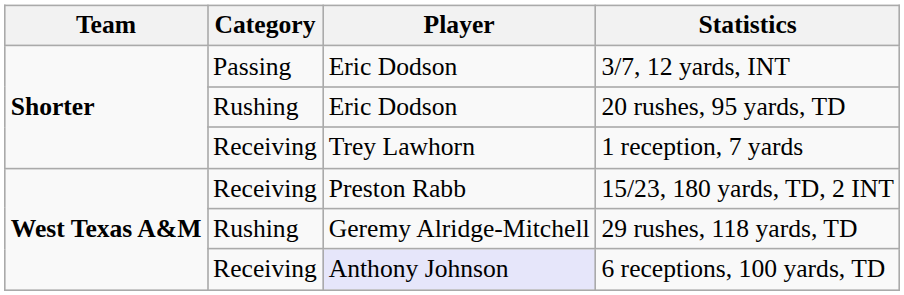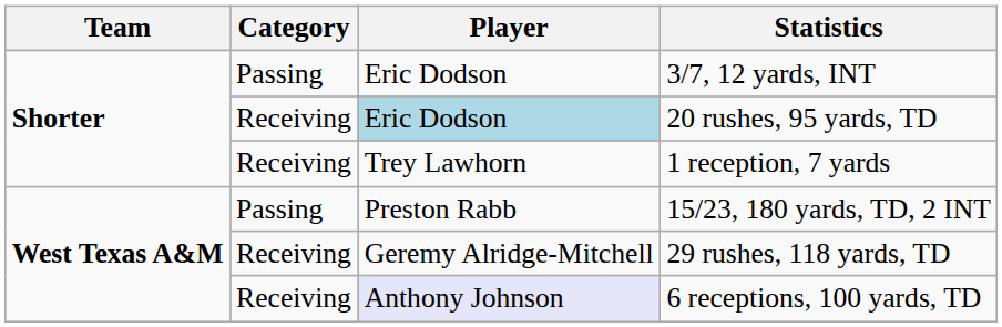20 rushes, 95 yards, TD | Category: Rushing -> Receiving
20 rushes, 95 yards, TD | Player: no background -> lightblue background
15/23, 180 yards, TD, 2 INT | Category: Receiving -> Passing
29 rushes, 118 yards, TD | Category: Rushing -> Receiving
